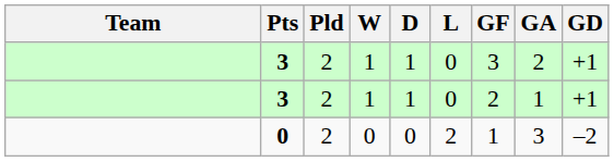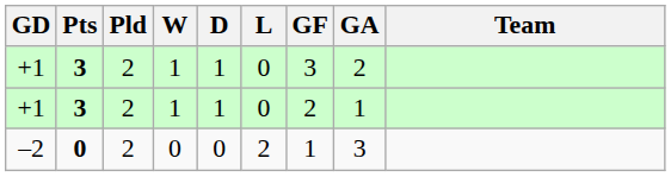columns swapped: Team <-> GD
